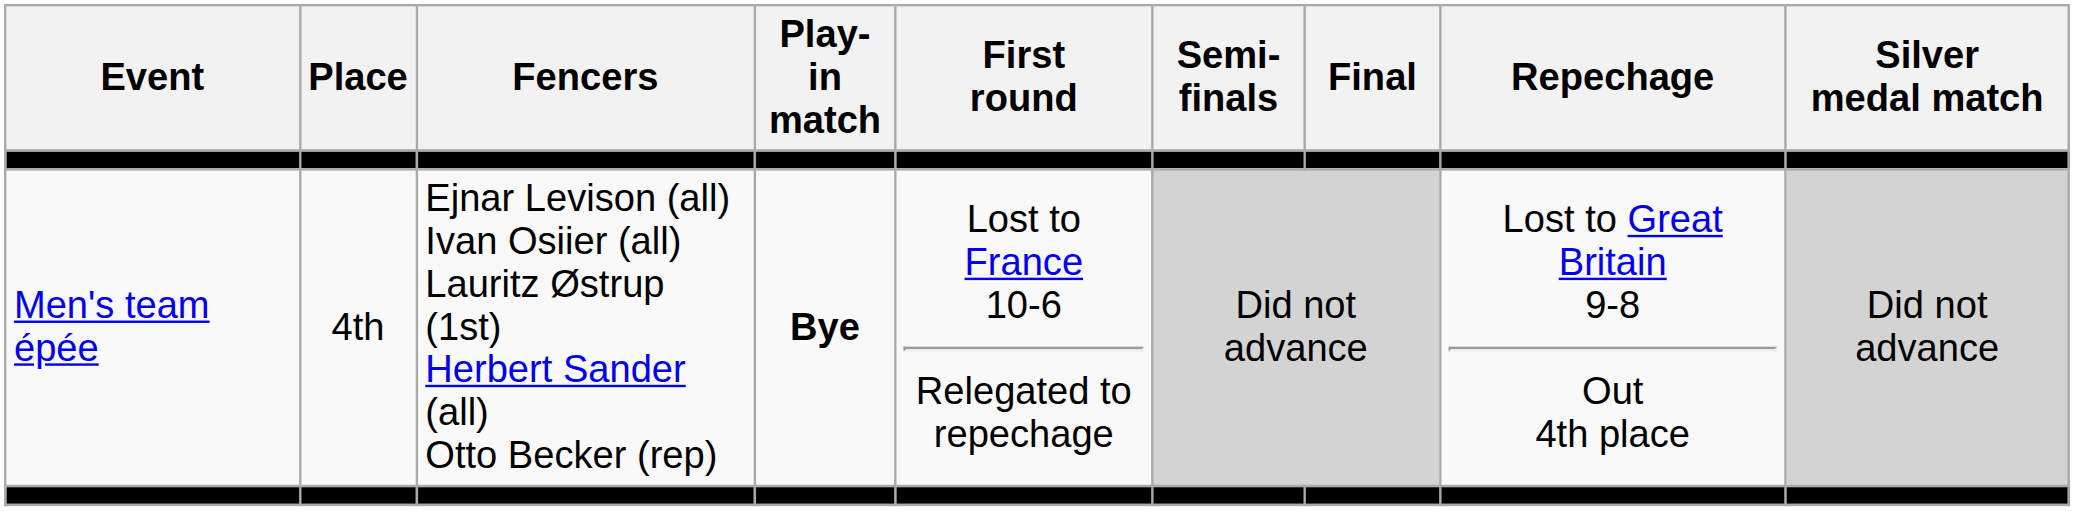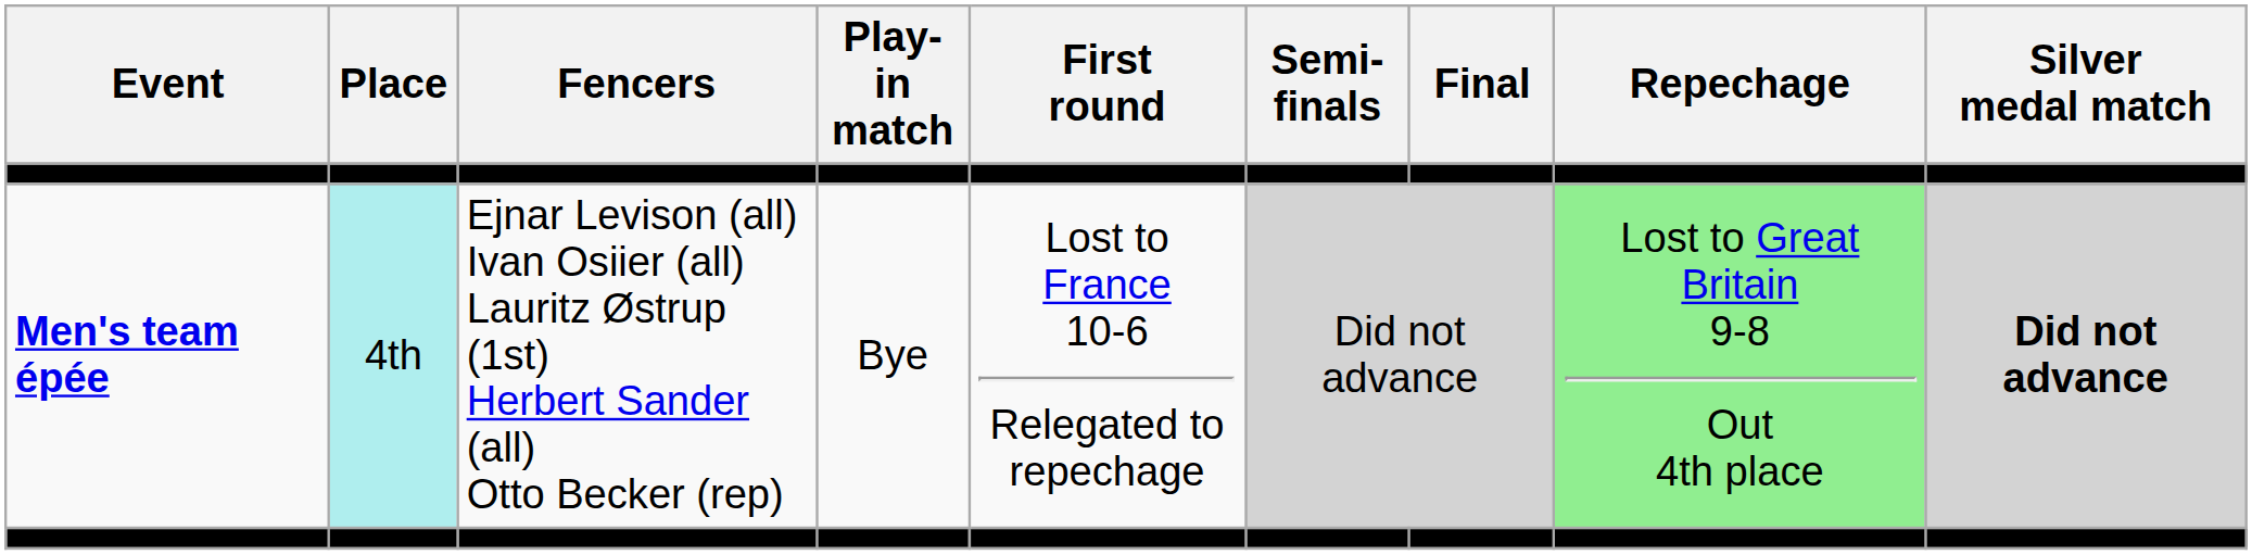row 3 | Event: normal -> bold
row 3 | Place: no background -> paleturquoise background
row 3 | Play-in match: bold -> normal
row 3 | Repechage: no background -> lightgreen background
row 3 | Silver medal match: normal -> bold
